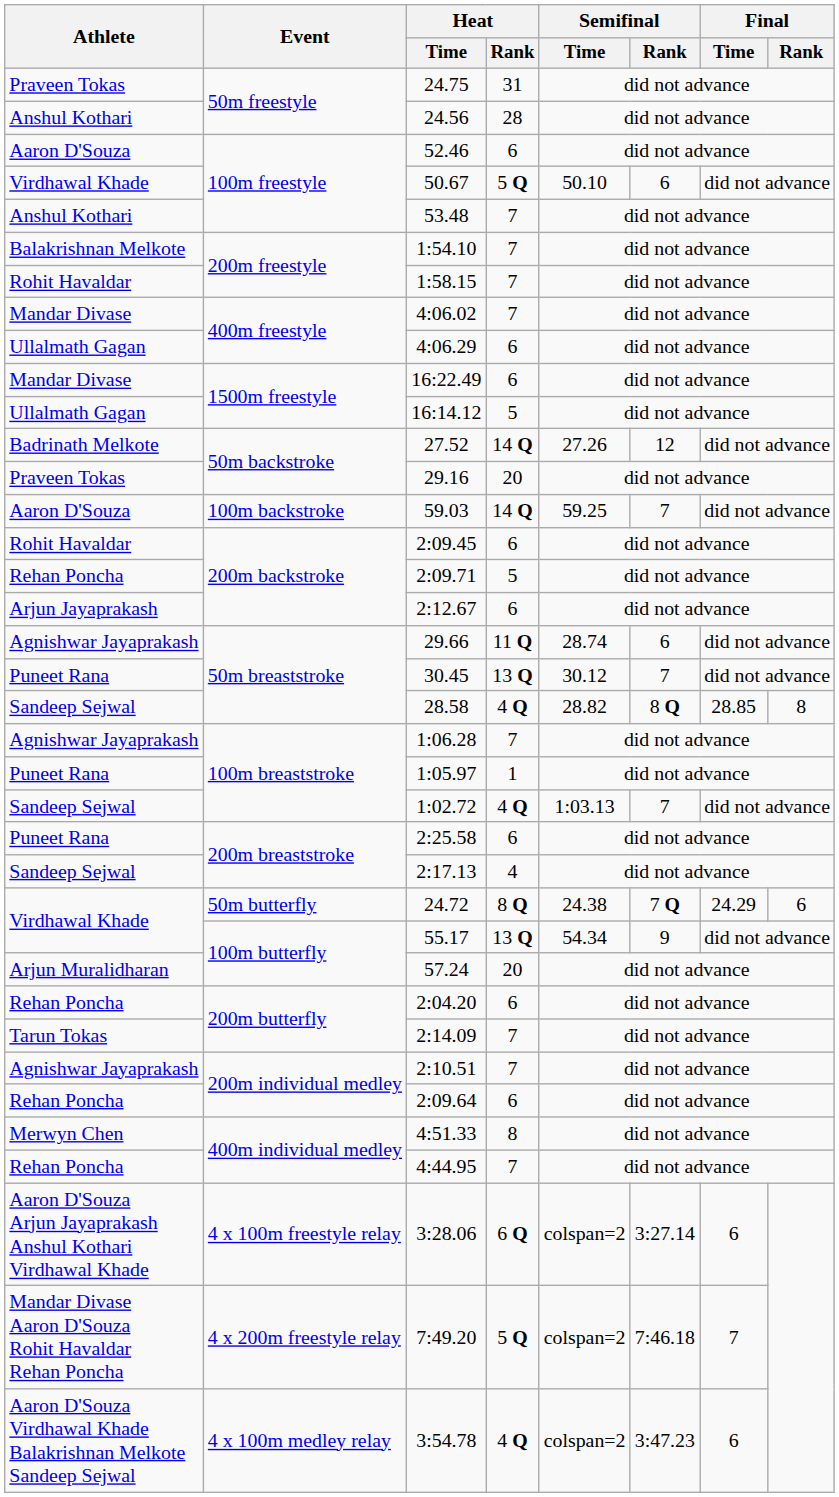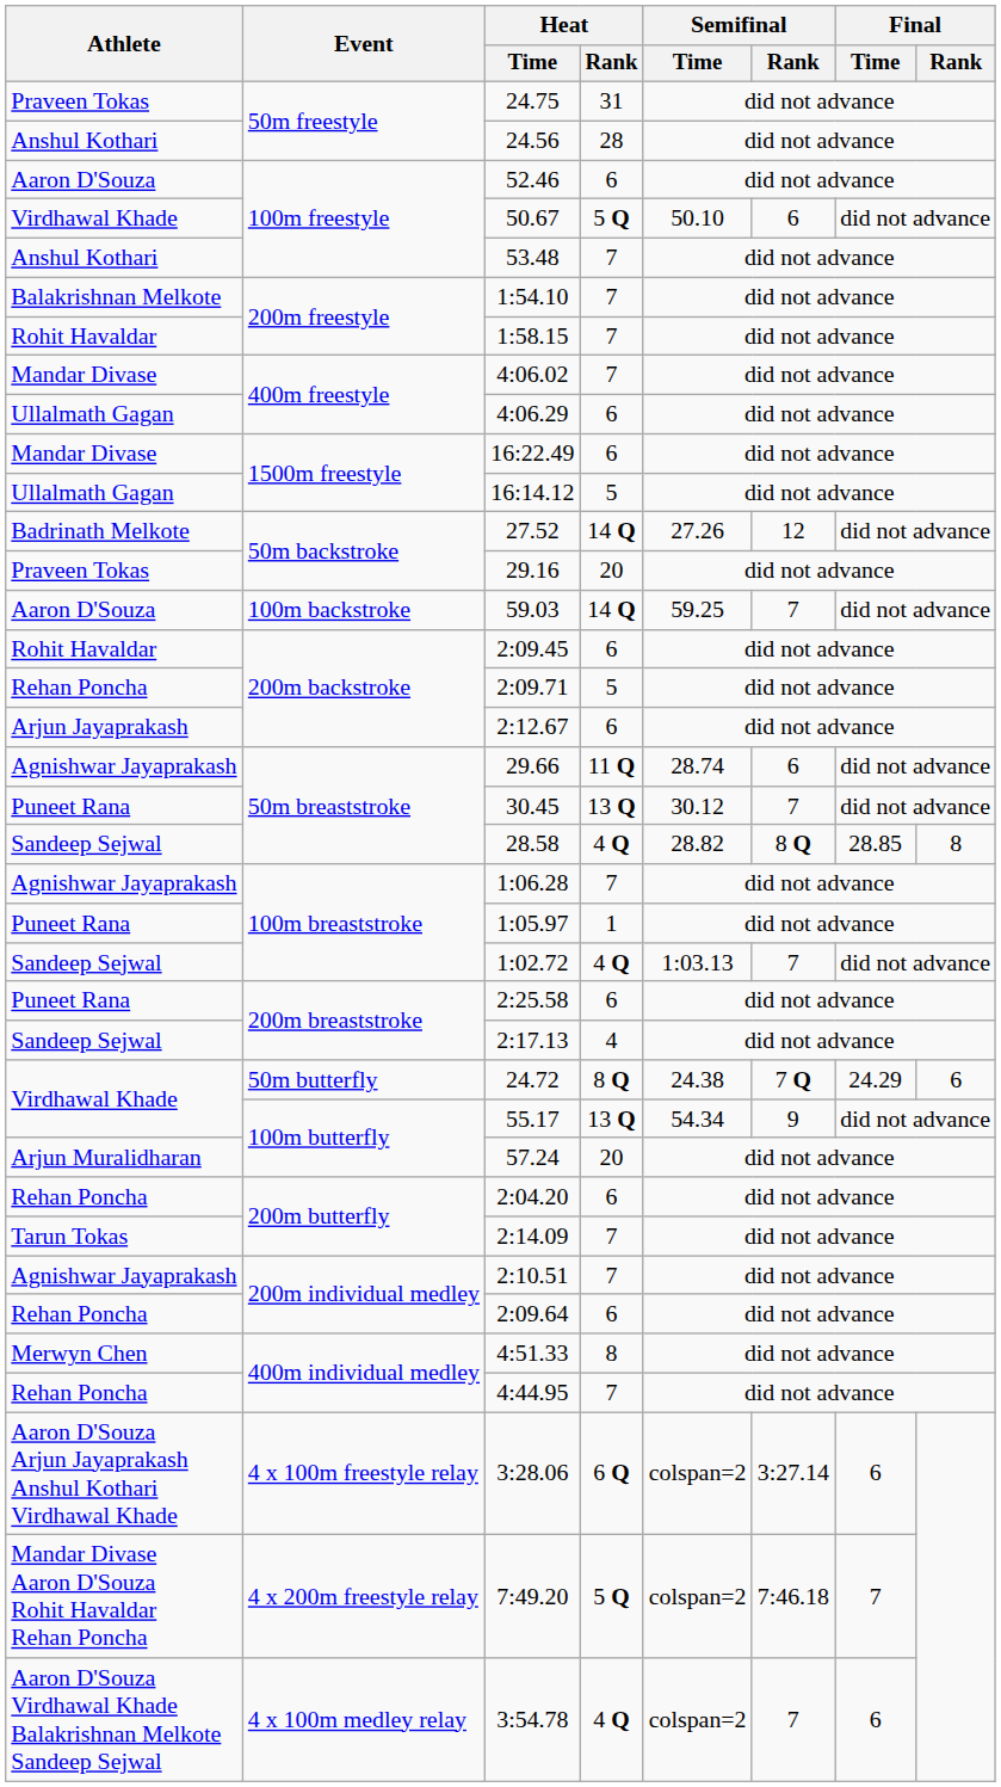3:54.78 | Semifinal / Rank: 3:47.23 -> 7
